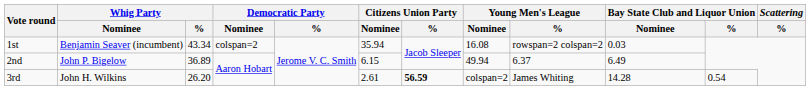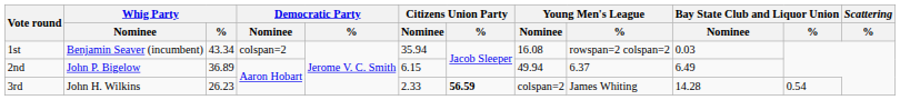3rd | Whig Party / %: 26.20 -> 26.23
3rd | Citizens Union Party / Nominee: 2.61 -> 2.33
